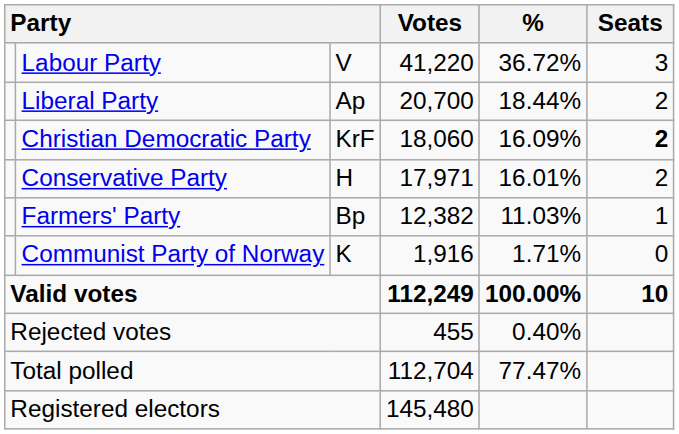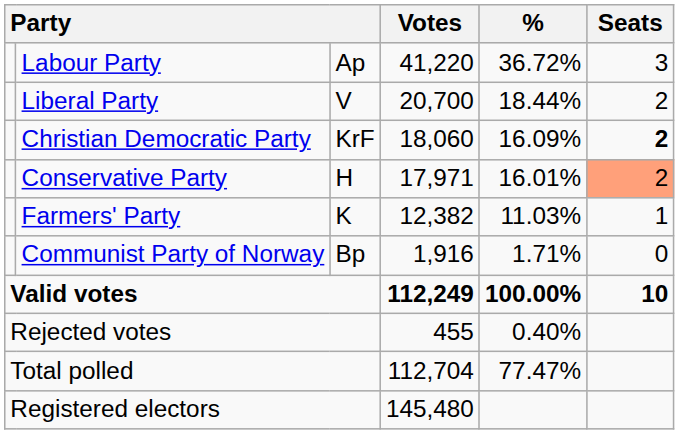Labour Party | column 3: V -> Ap
Liberal Party | column 3: Ap -> V
Conservative Party | Seats: no background -> lightsalmon background
Farmers' Party | column 3: Bp -> K
Communist Party of Norway | column 3: K -> Bp
